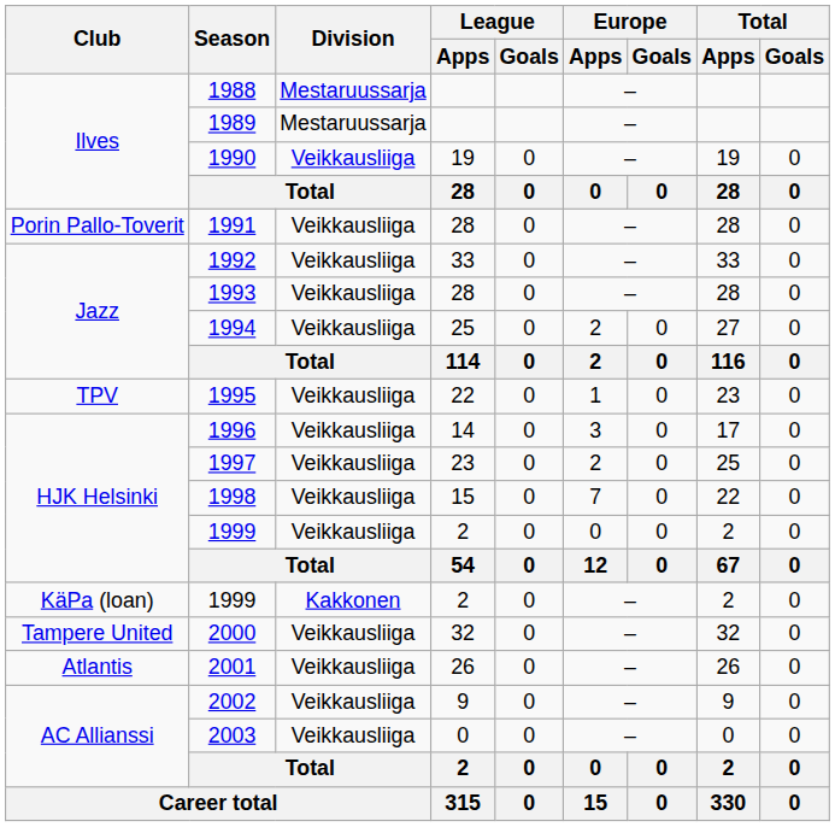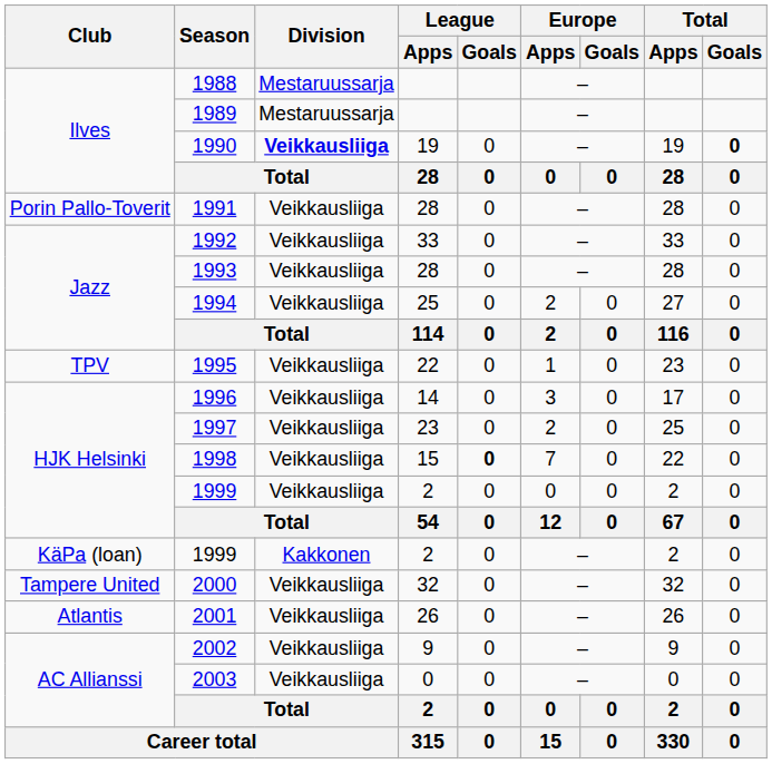1990 | Division: normal -> bold
1990 | Total / Goals: normal -> bold
1998 | League / Goals: normal -> bold
